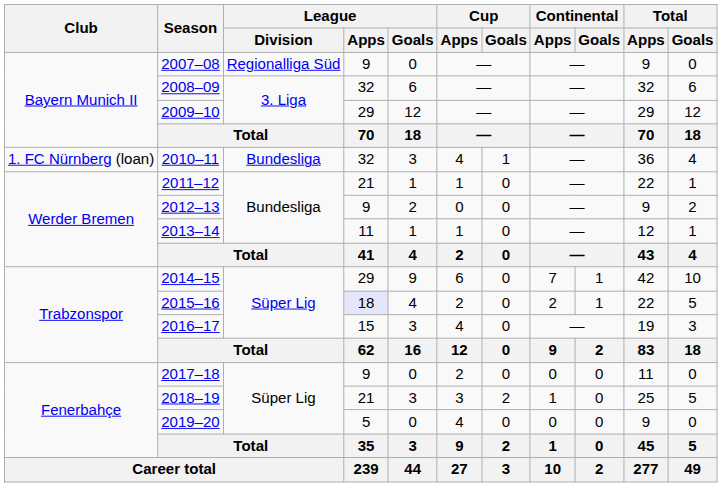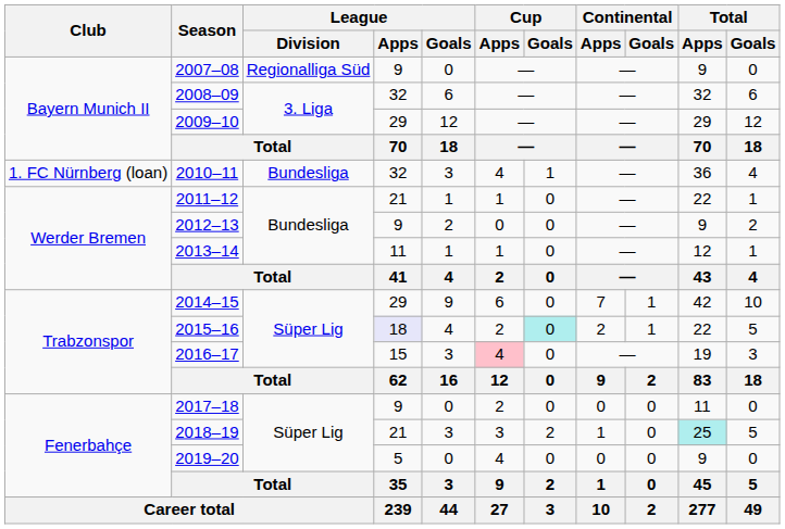2015–16 | Cup / Goals: no background -> paleturquoise background
2016–17 | Cup / Apps: no background -> pink background
2018–19 | Total / Apps: no background -> paleturquoise background
